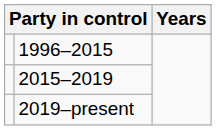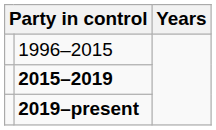2015–2019 | column 2: normal -> bold
2019–present | column 2: normal -> bold
